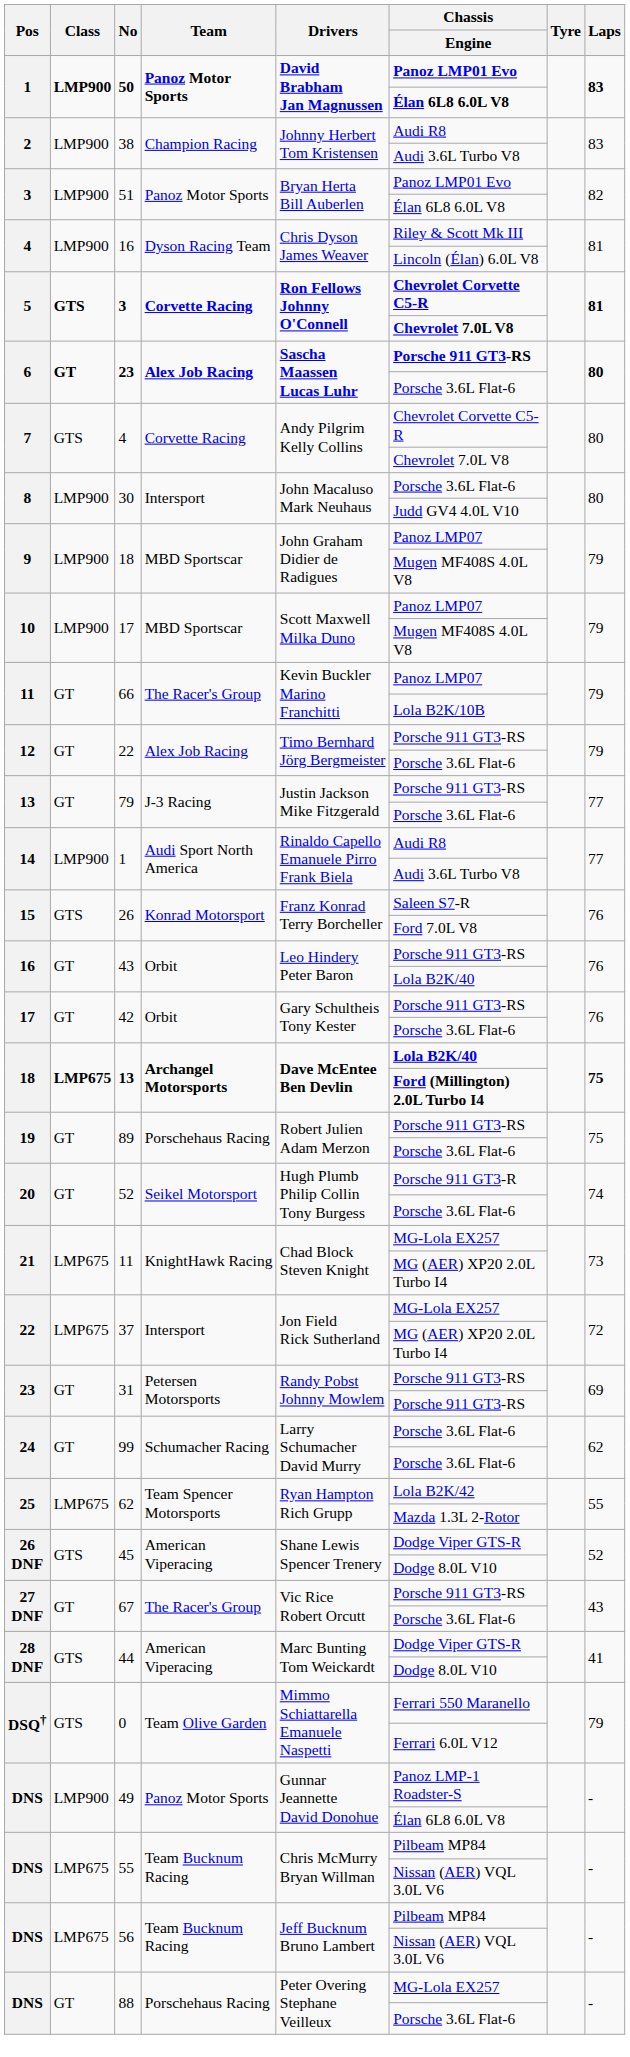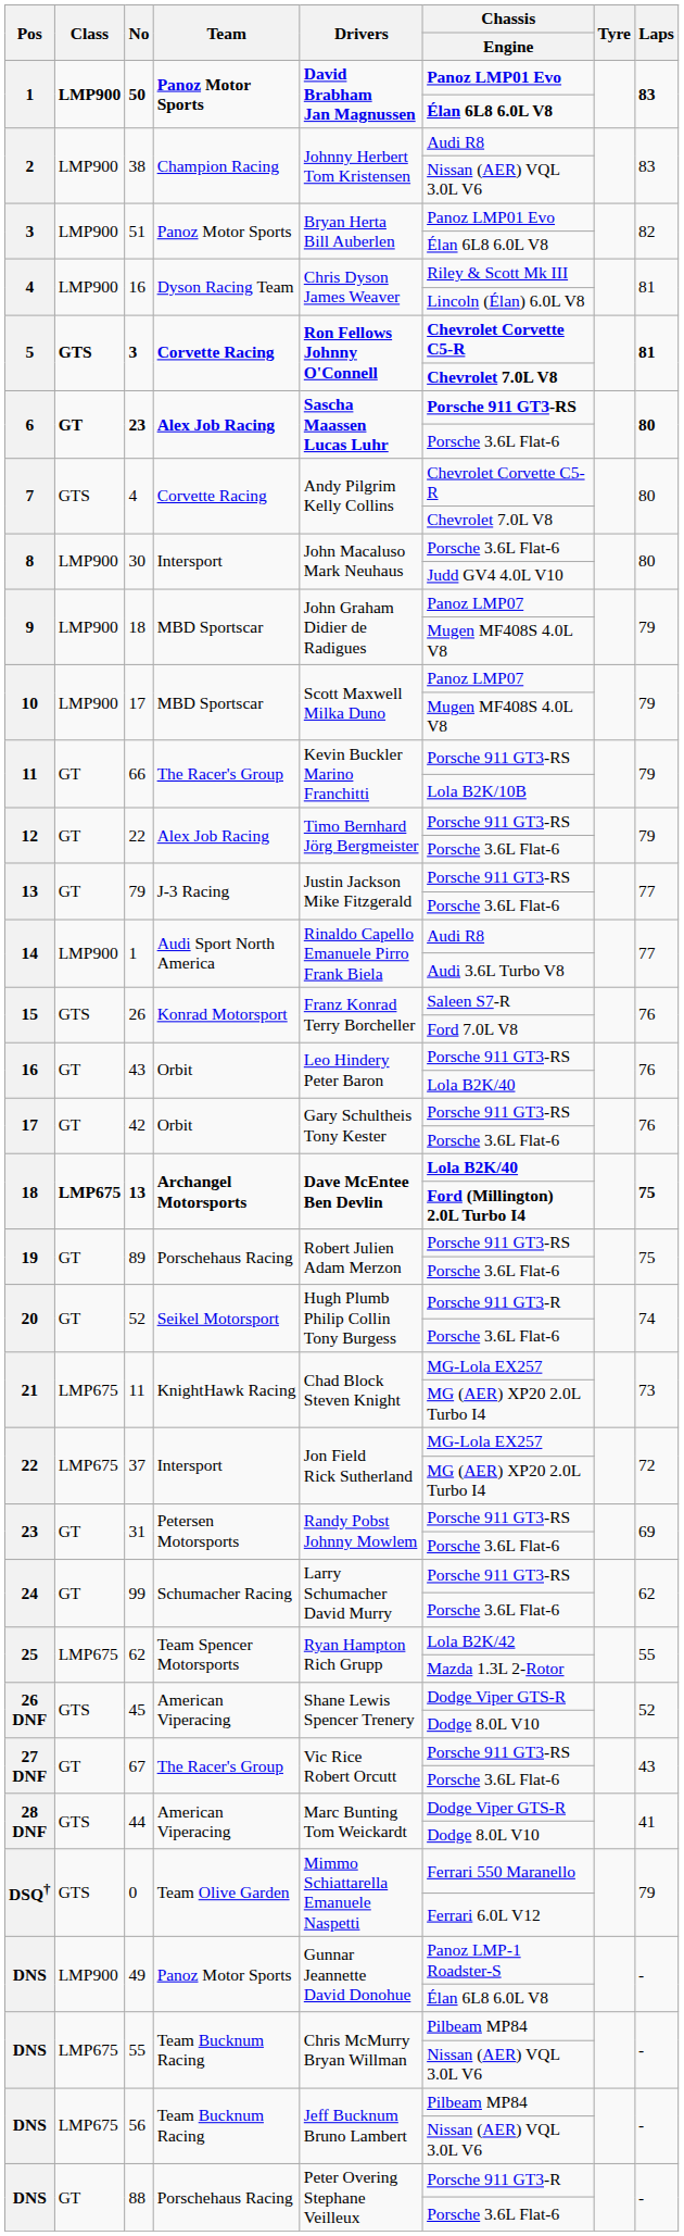row 6 | Chassis / Engine: Audi 3.6L Turbo V8 -> Nissan (AER) VQL 3.0L V6
row 23 | Chassis / Engine: Panoz LMP07 -> Porsche 911 GT3-RS
row 48 | Chassis / Engine: Porsche 911 GT3-RS -> Porsche 3.6L Flat-6
row 49 | Chassis / Engine: Porsche 3.6L Flat-6 -> Porsche 911 GT3-RS
row 67 | Chassis / Engine: MG-Lola EX257 -> Porsche 911 GT3-R
